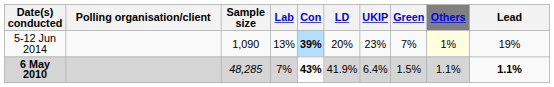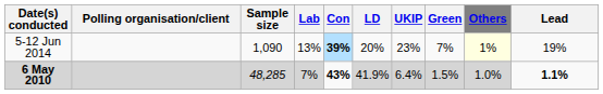6 May 2010 | Others: 1.1% -> 1.0%
